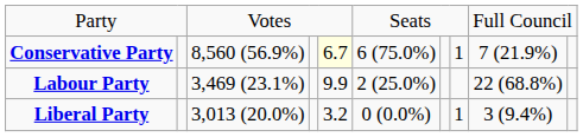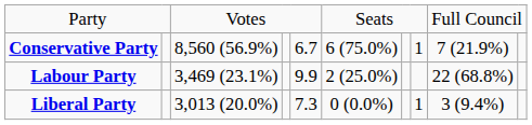Conservative Party | column 5: lightyellow background -> no background
Liberal Party | column 5: 3.2 -> 7.3
